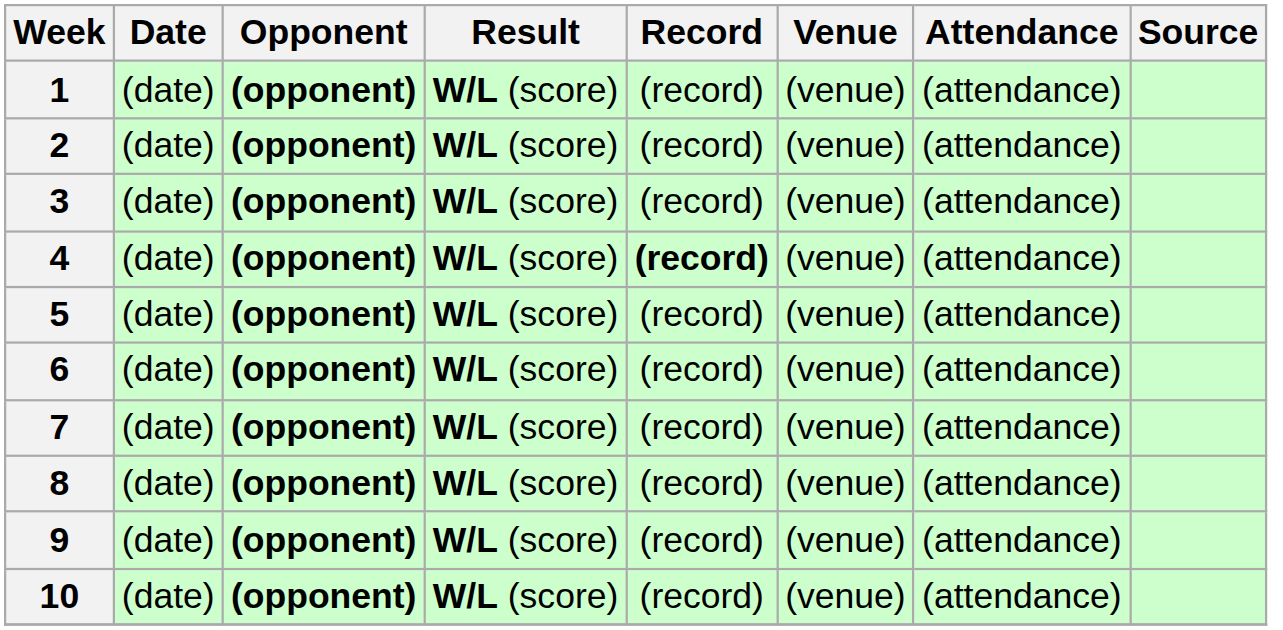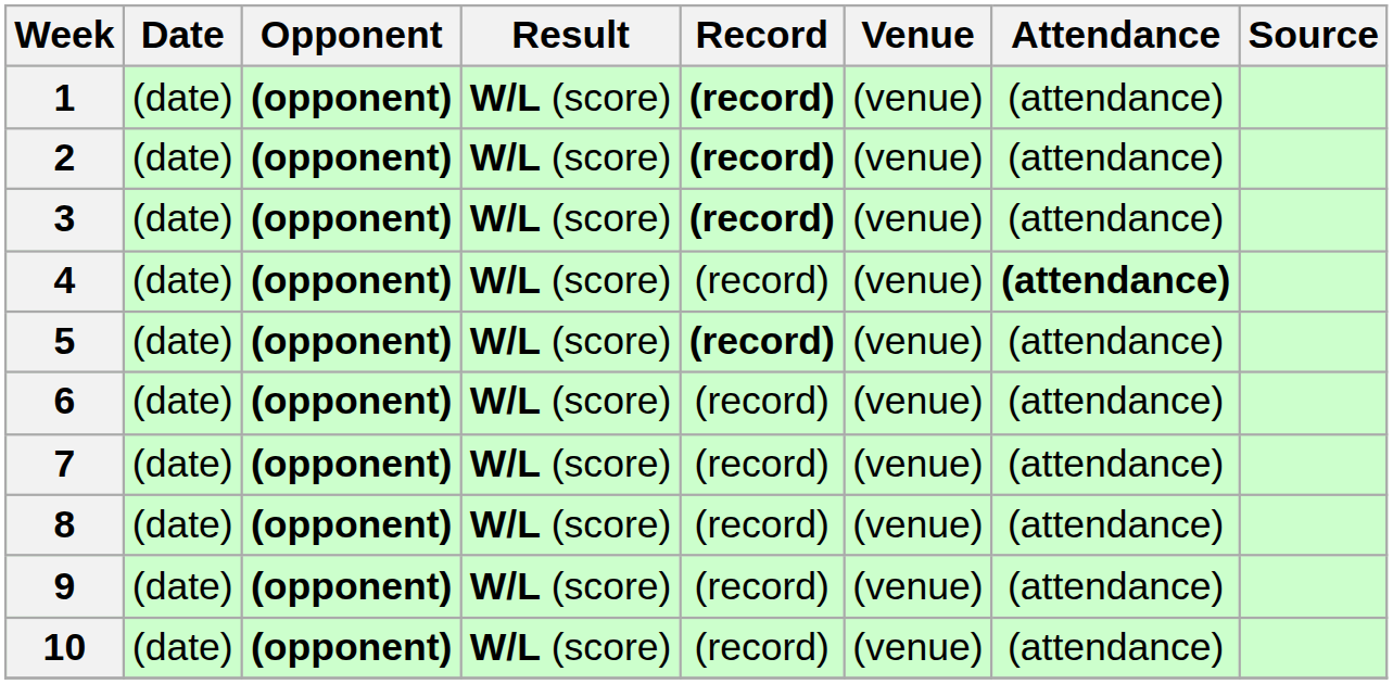1 | Record: normal -> bold
2 | Record: normal -> bold
3 | Record: normal -> bold
4 | Record: bold -> normal
4 | Attendance: normal -> bold
5 | Record: normal -> bold
